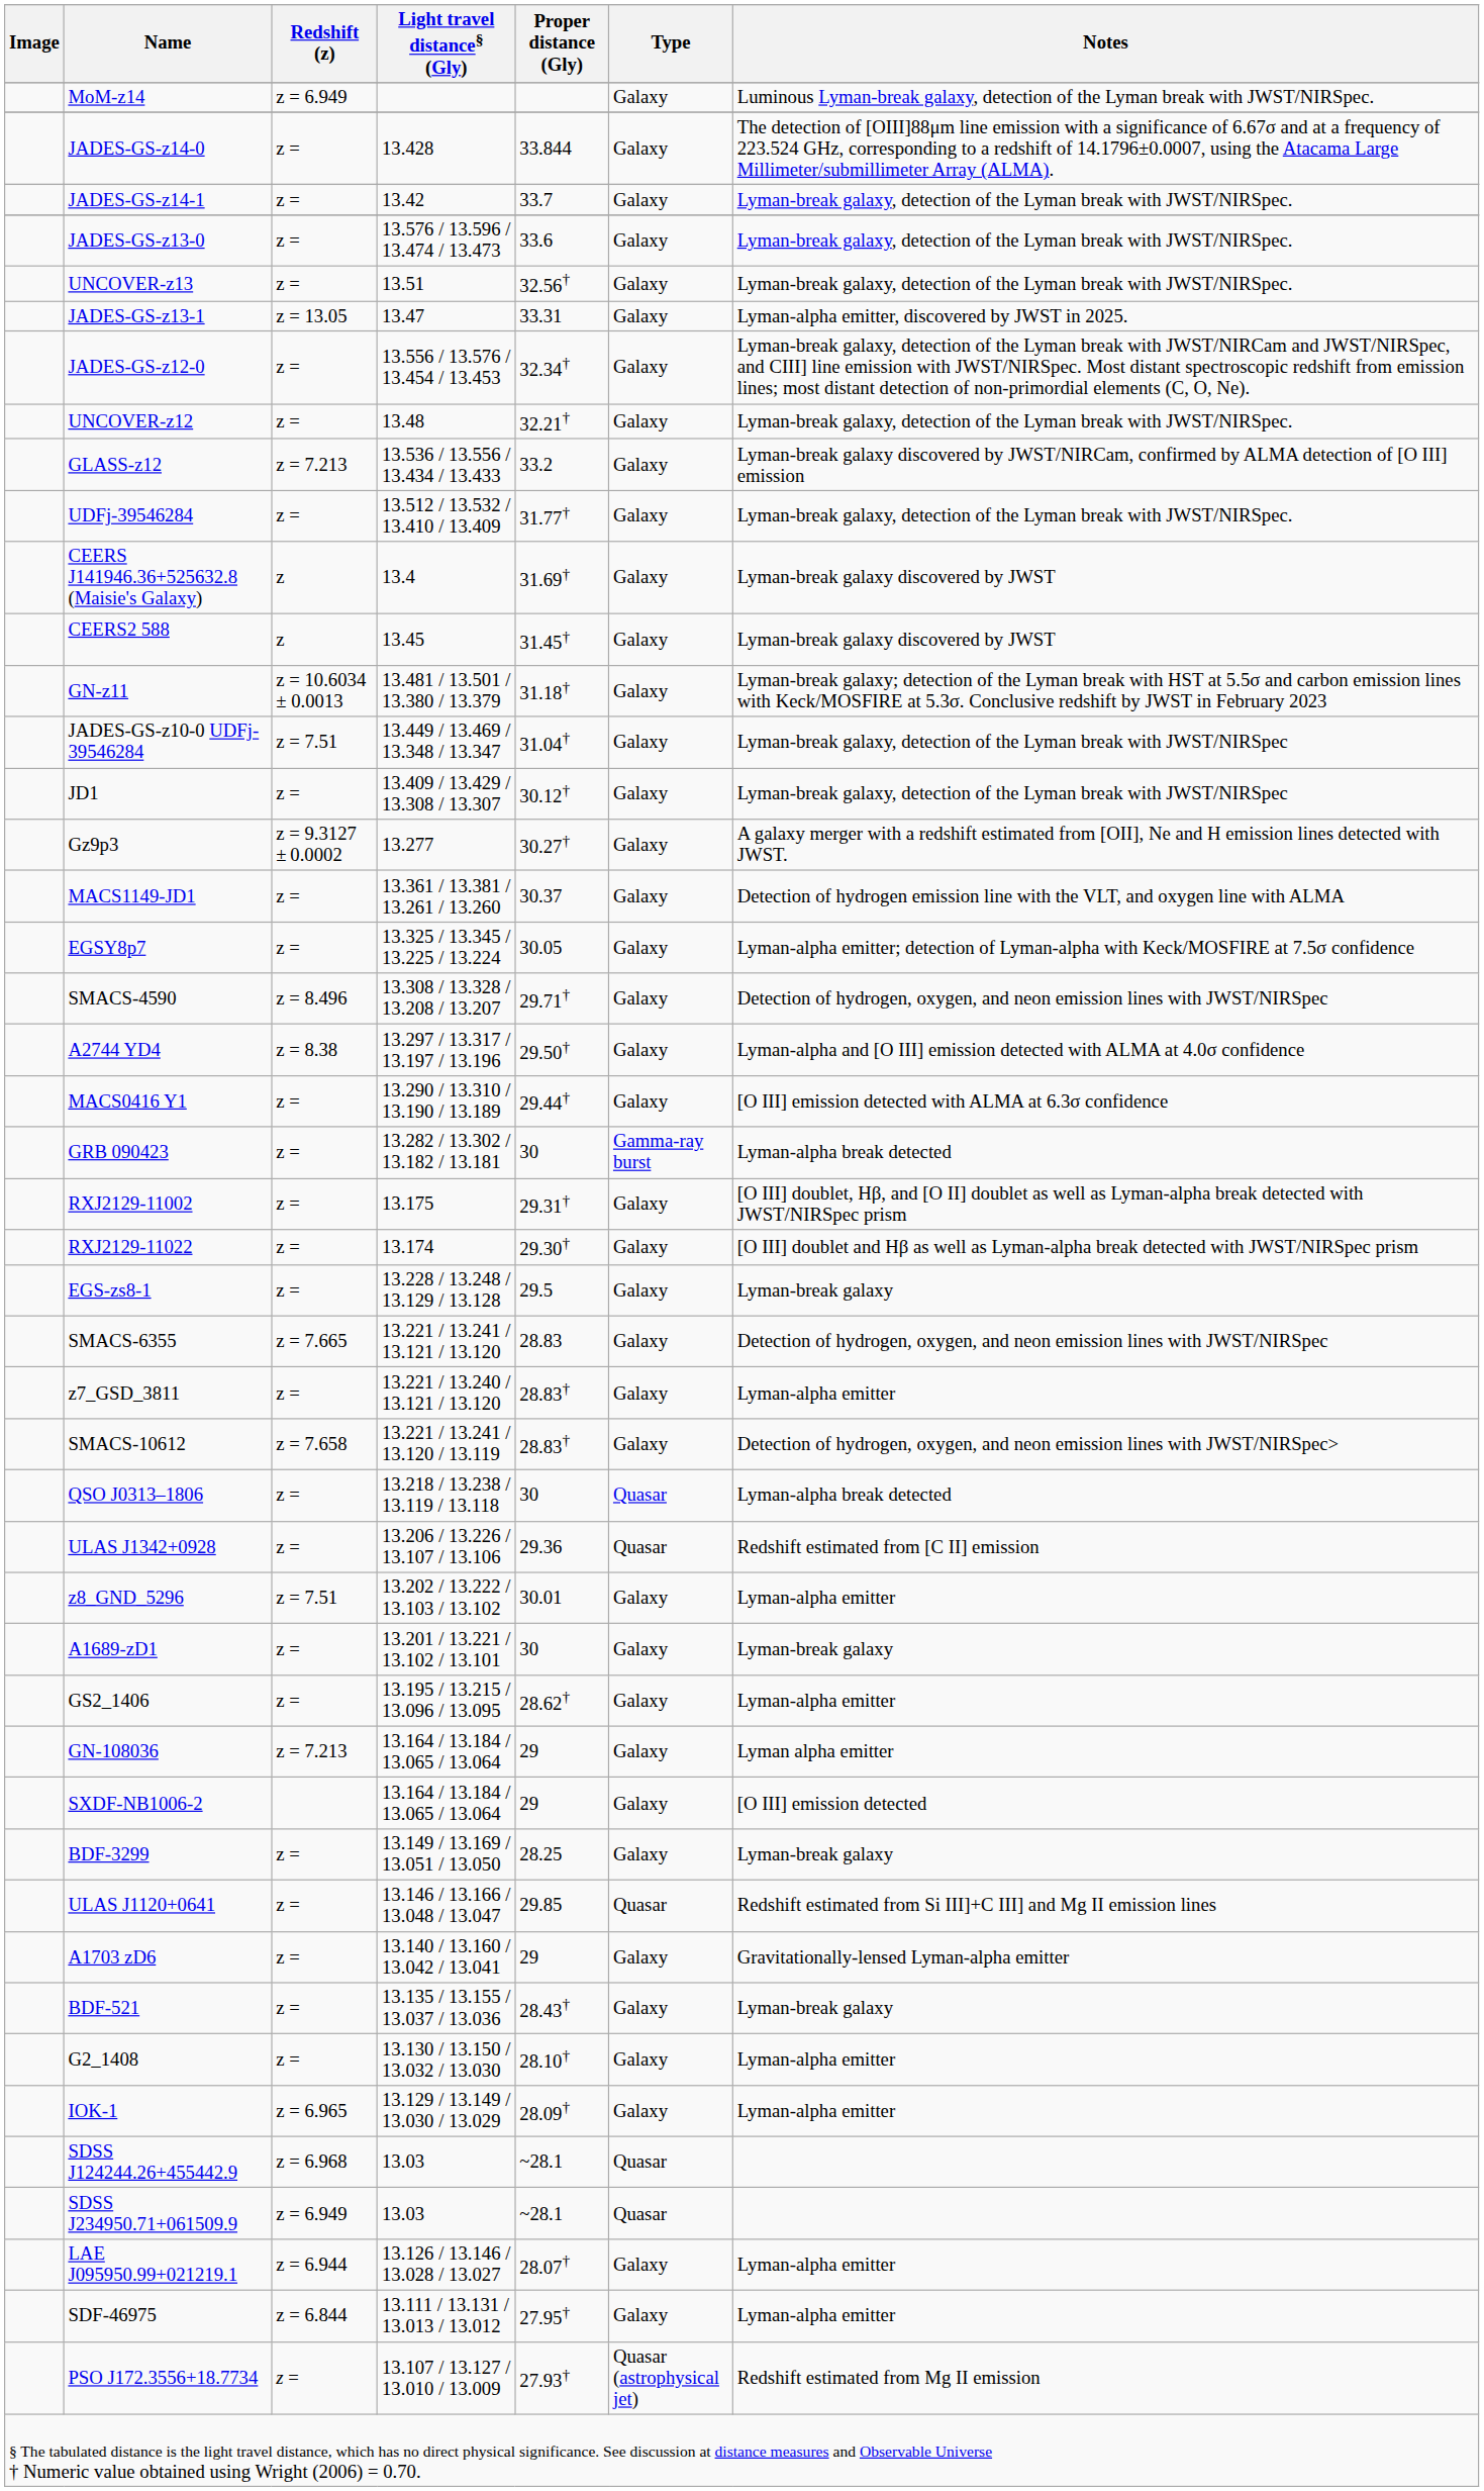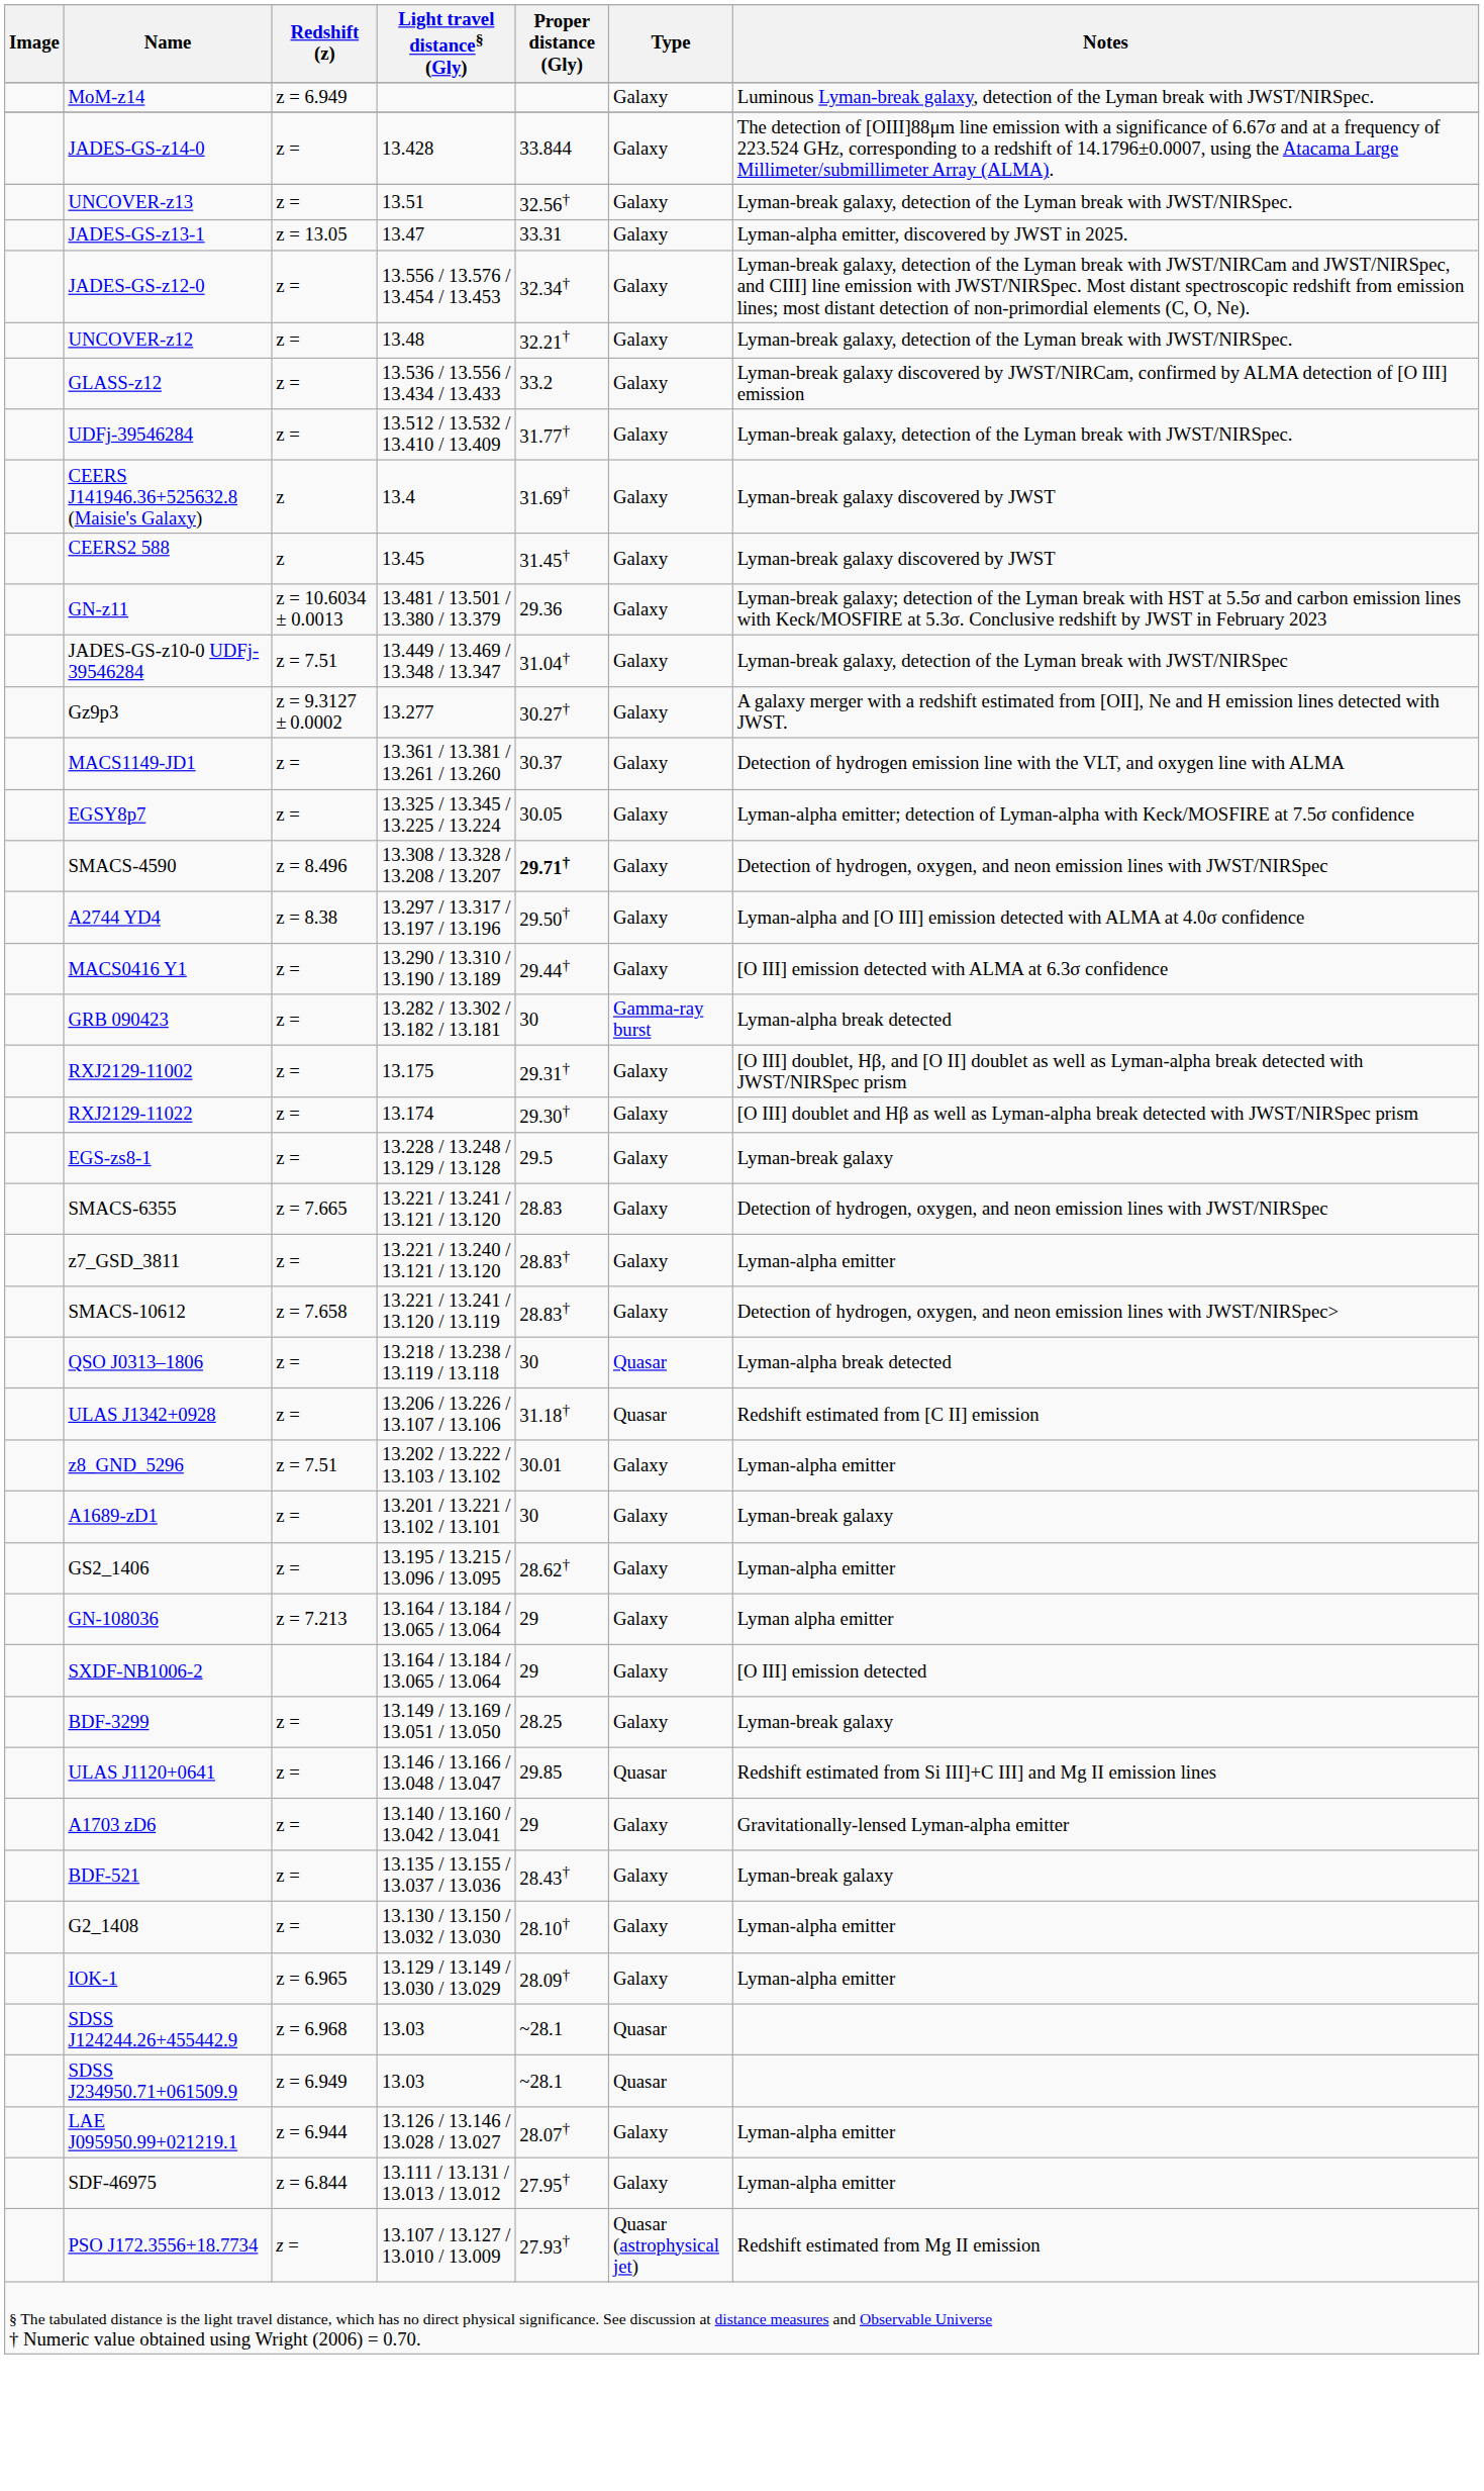- row: JADES-GS-z14-1 | z = | 13.42 | 33.7 | Galaxy | Lyman-break galaxy, detection of the Lyman break with JWST/NIRSpec.
- row: JADES-GS-z13-0 | z = | 13.576 / 13.596 / 13.474 / 13.473 | 33.6 | Galaxy | Lyman-break galaxy, detection of the Lyman break with JWST/NIRSpec.
GLASS-z12 | Redshift (z): z = 7.213 -> z =
GN-z11 | Proper distance (Gly): 31.18† -> 29.36
- row: JD1 | z = | 13.409 / 13.429 / 13.308 / 13.307 | 30.12† | Galaxy | Lyman-break galaxy, detection of the Lyman break with JWST/NIRSpec
SMACS-4590 | Proper distance (Gly): normal -> bold
ULAS J1342+0928 | Proper distance (Gly): 29.36 -> 31.18†
